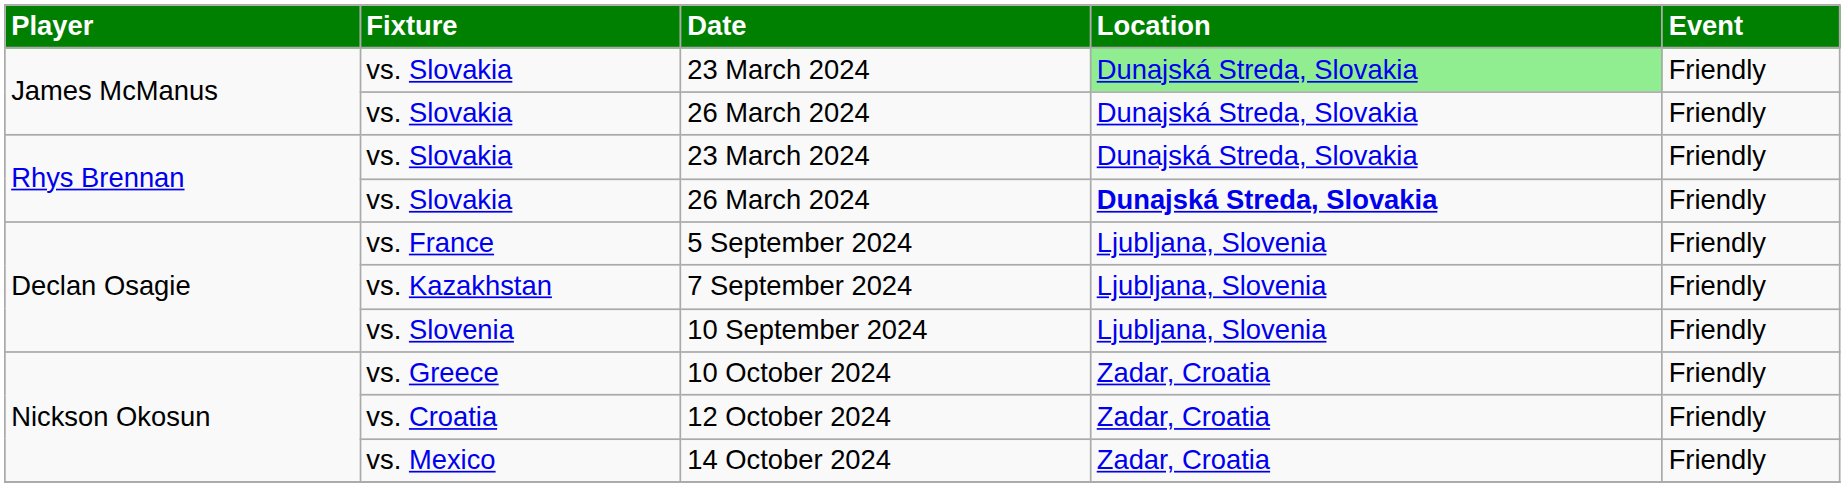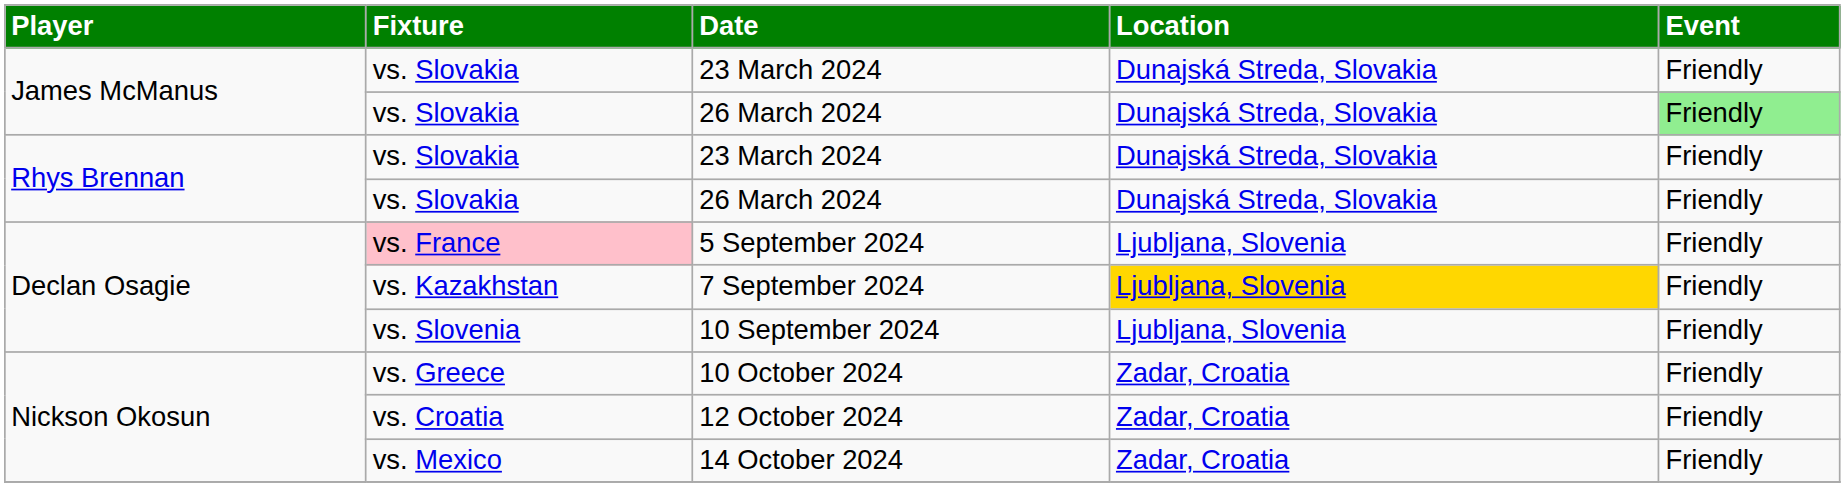James McManus / 23 March 2024 | Location: lightgreen background -> no background
James McManus / 26 March 2024 | Event: no background -> lightgreen background
Rhys Brennan / 26 March 2024 | Location: bold -> normal
5 September 2024 | Fixture: no background -> pink background
7 September 2024 | Location: no background -> gold background
